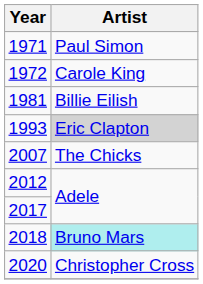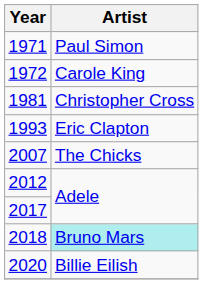1981 | Artist: Billie Eilish -> Christopher Cross
1993 | Artist: lightgrey background -> no background
2020 | Artist: Christopher Cross -> Billie Eilish
